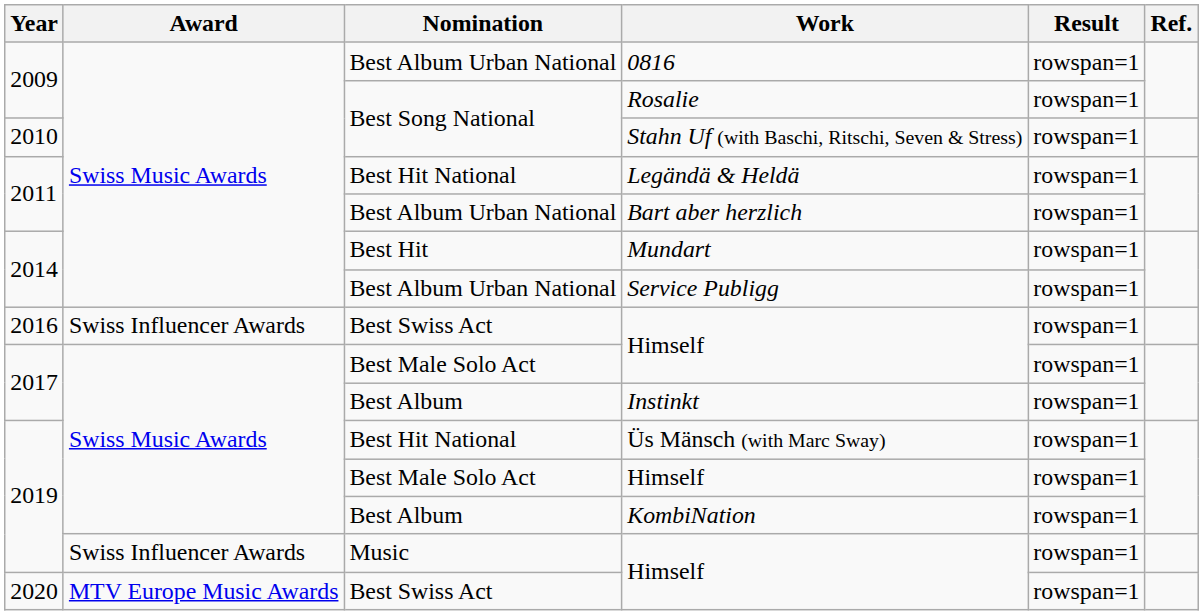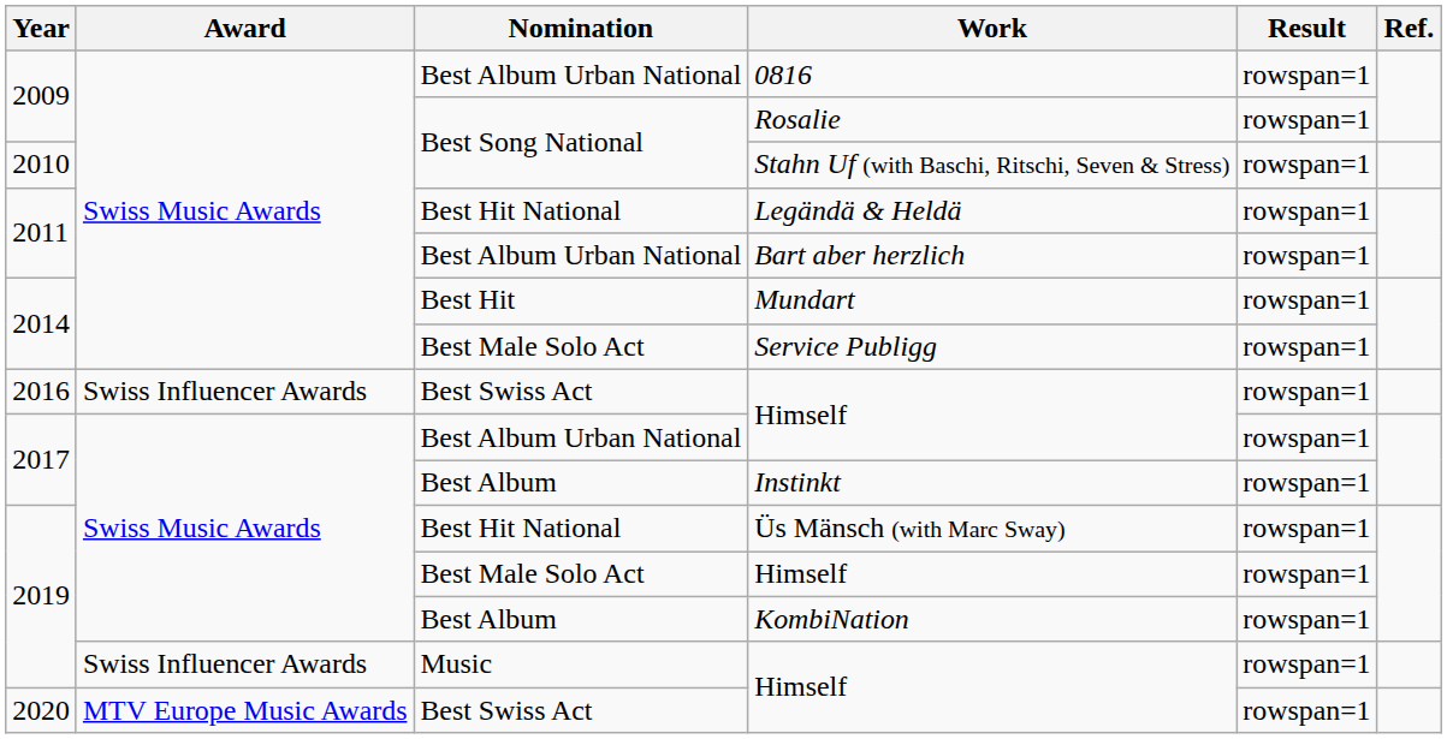Service Publigg | Nomination: Best Album Urban National -> Best Male Solo Act
2017 / Himself | Nomination: Best Male Solo Act -> Best Album Urban National
